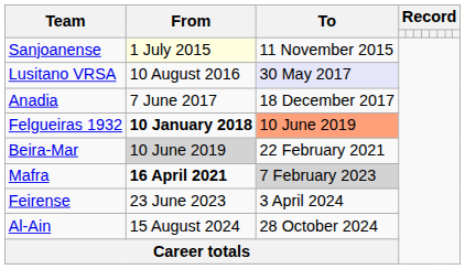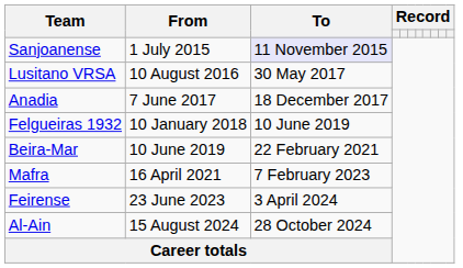Sanjoanense | From: lightyellow background -> no background
Sanjoanense | To: no background -> lavender background
Lusitano VRSA | To: lavender background -> no background
Felgueiras 1932 | From: bold -> normal
Felgueiras 1932 | To: lightsalmon background -> no background
Beira-Mar | From: lightgrey background -> no background
Mafra | From: bold -> normal
Mafra | To: lightgrey background -> no background
